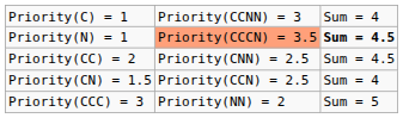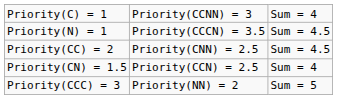row 2 | column 2: lightsalmon background -> no background
row 2 | column 3: bold -> normal
